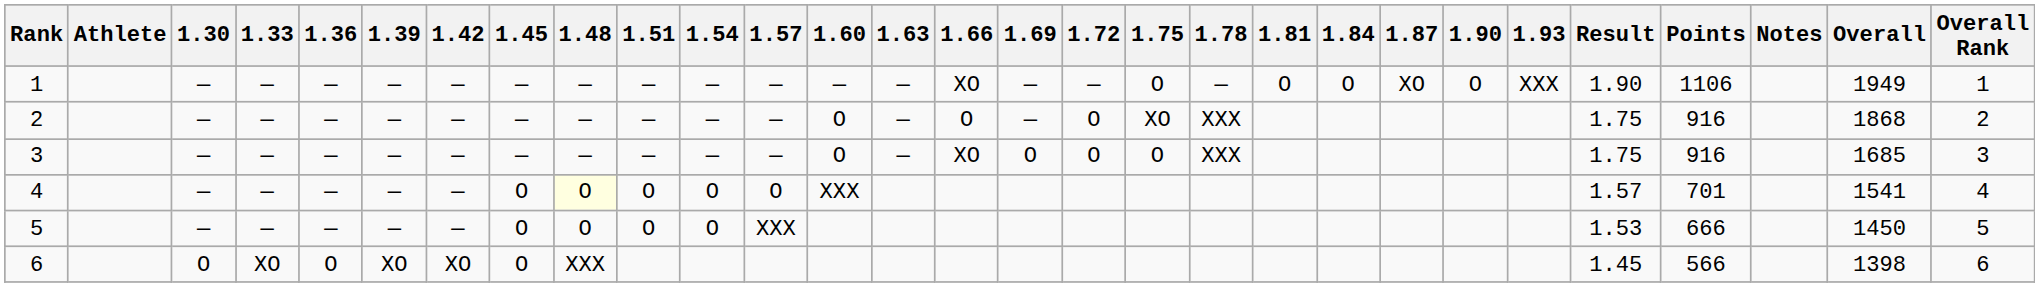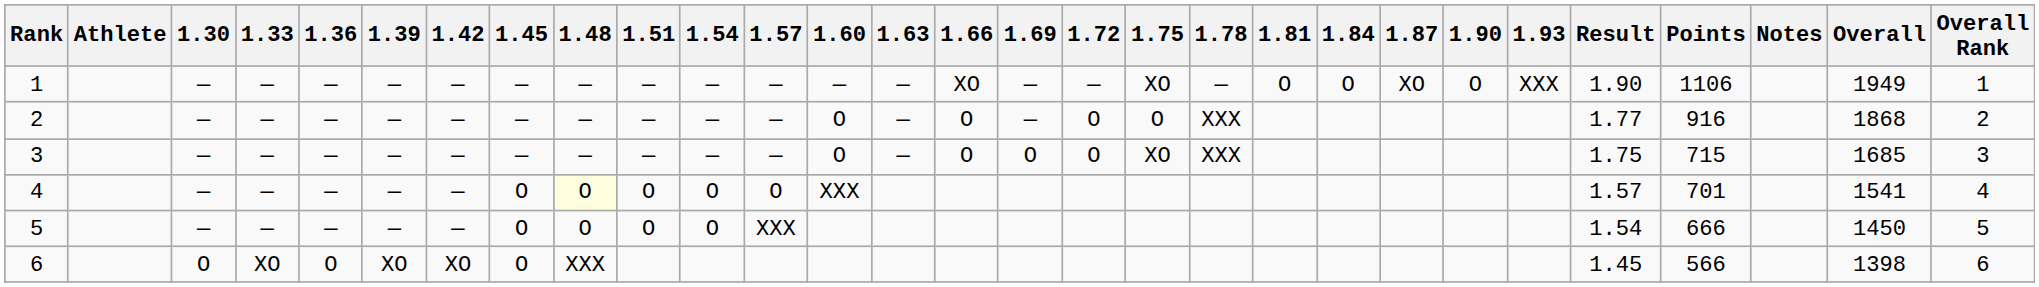row 2 | 1.75: O -> XO
row 3 | 1.75: XO -> O
row 3 | Result: 1.75 -> 1.77
row 4 | 1.66: XO -> O
row 4 | 1.75: O -> XO
row 4 | Points: 916 -> 715
row 6 | Result: 1.53 -> 1.54
